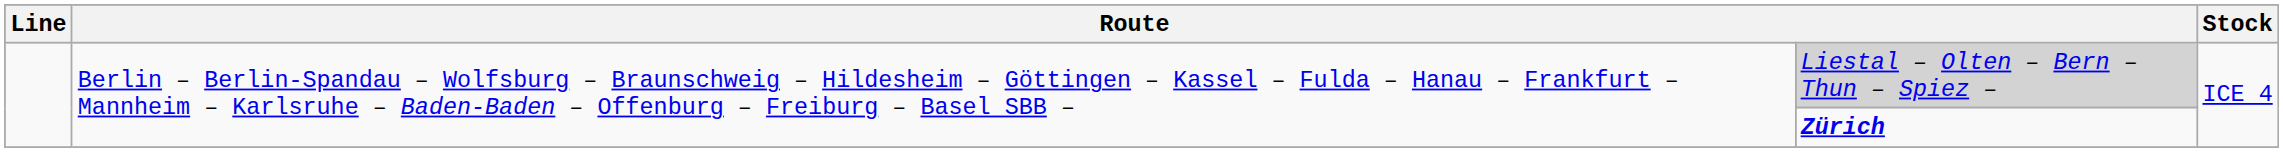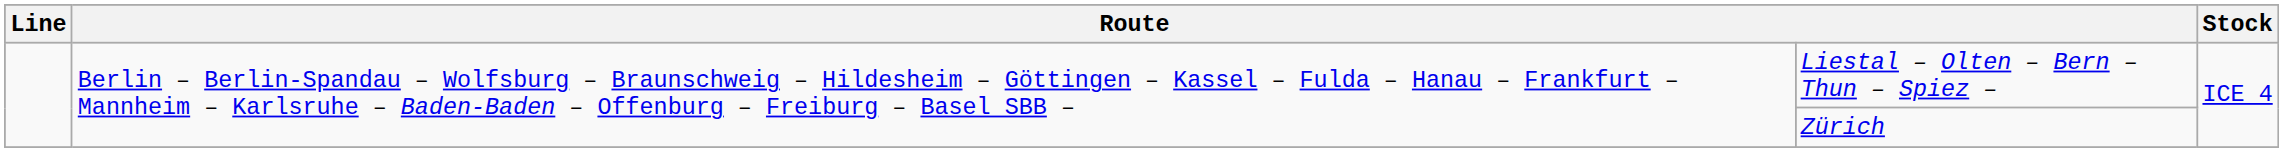Liestal – Olten – Bern – Thun – Spiez – | column 3: lightgrey background -> no background
Zürich | column 3: bold -> normal
